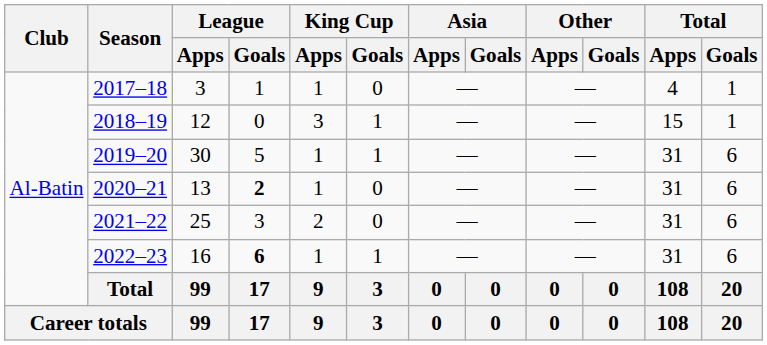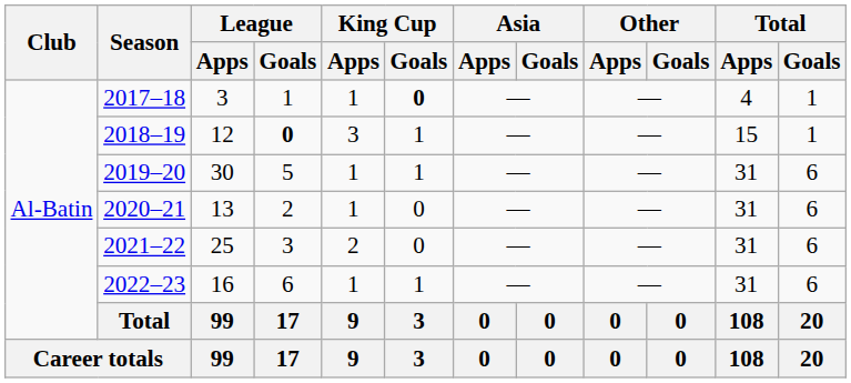2017–18 | King Cup / Goals: normal -> bold
2018–19 | League / Goals: normal -> bold
2020–21 | League / Goals: bold -> normal
2022–23 | League / Goals: bold -> normal
